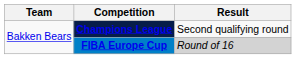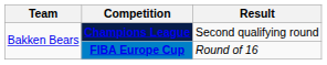FIBA Europe Cup | Result: lightgrey background -> no background
